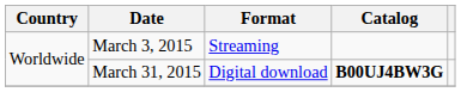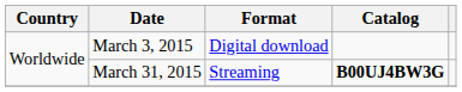March 3, 2015 | Format: Streaming -> Digital download
March 31, 2015 | Format: Digital download -> Streaming
